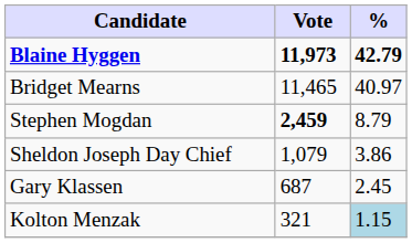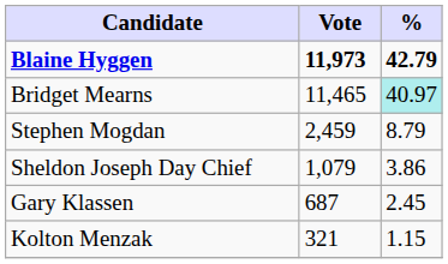Bridget Mearns | %: no background -> paleturquoise background
Stephen Mogdan | Vote: bold -> normal
Kolton Menzak | %: lightblue background -> no background
